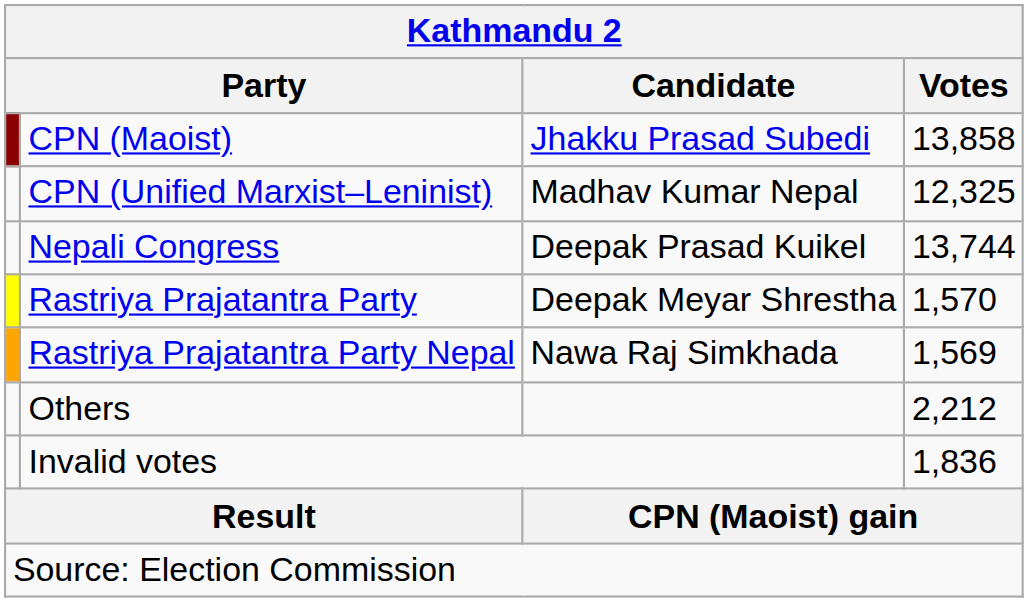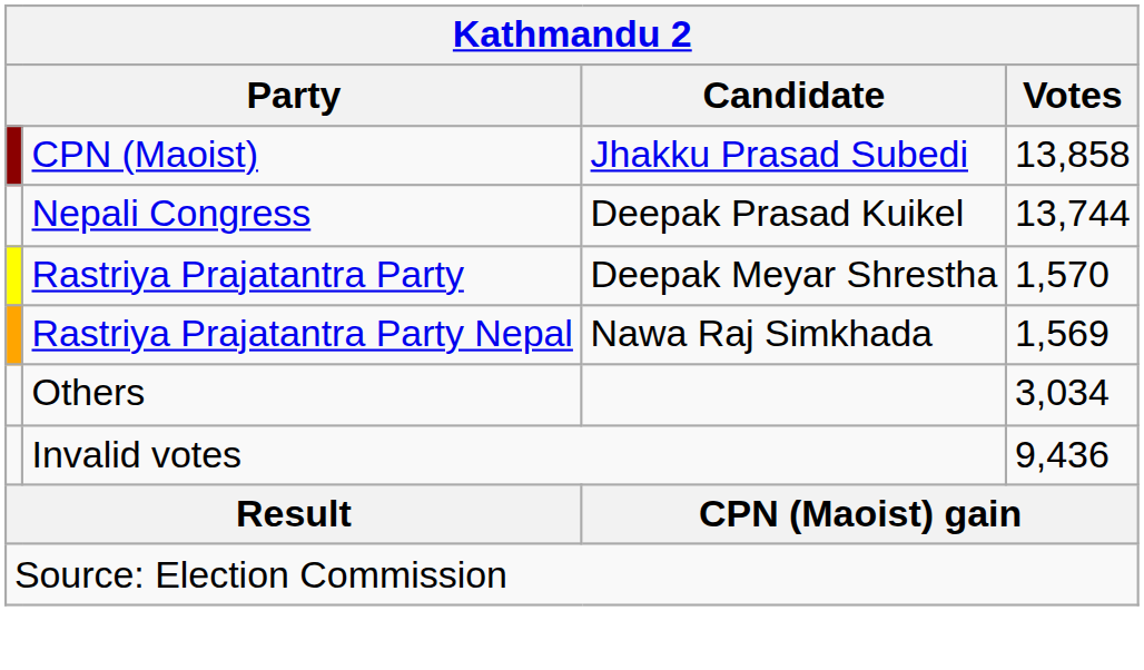- row: CPN (Unified Marxist–Leninist) | Madhav Kumar Nepal | 12,325
Others | Votes: 2,212 -> 3,034
Invalid votes | Votes: 1,836 -> 9,436
